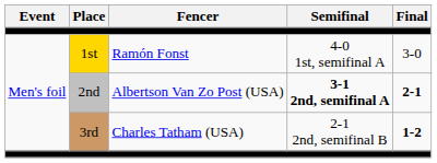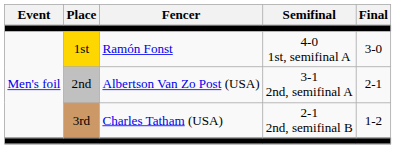2nd | Semifinal: bold -> normal
2nd | Final: bold -> normal
3rd | Final: bold -> normal
